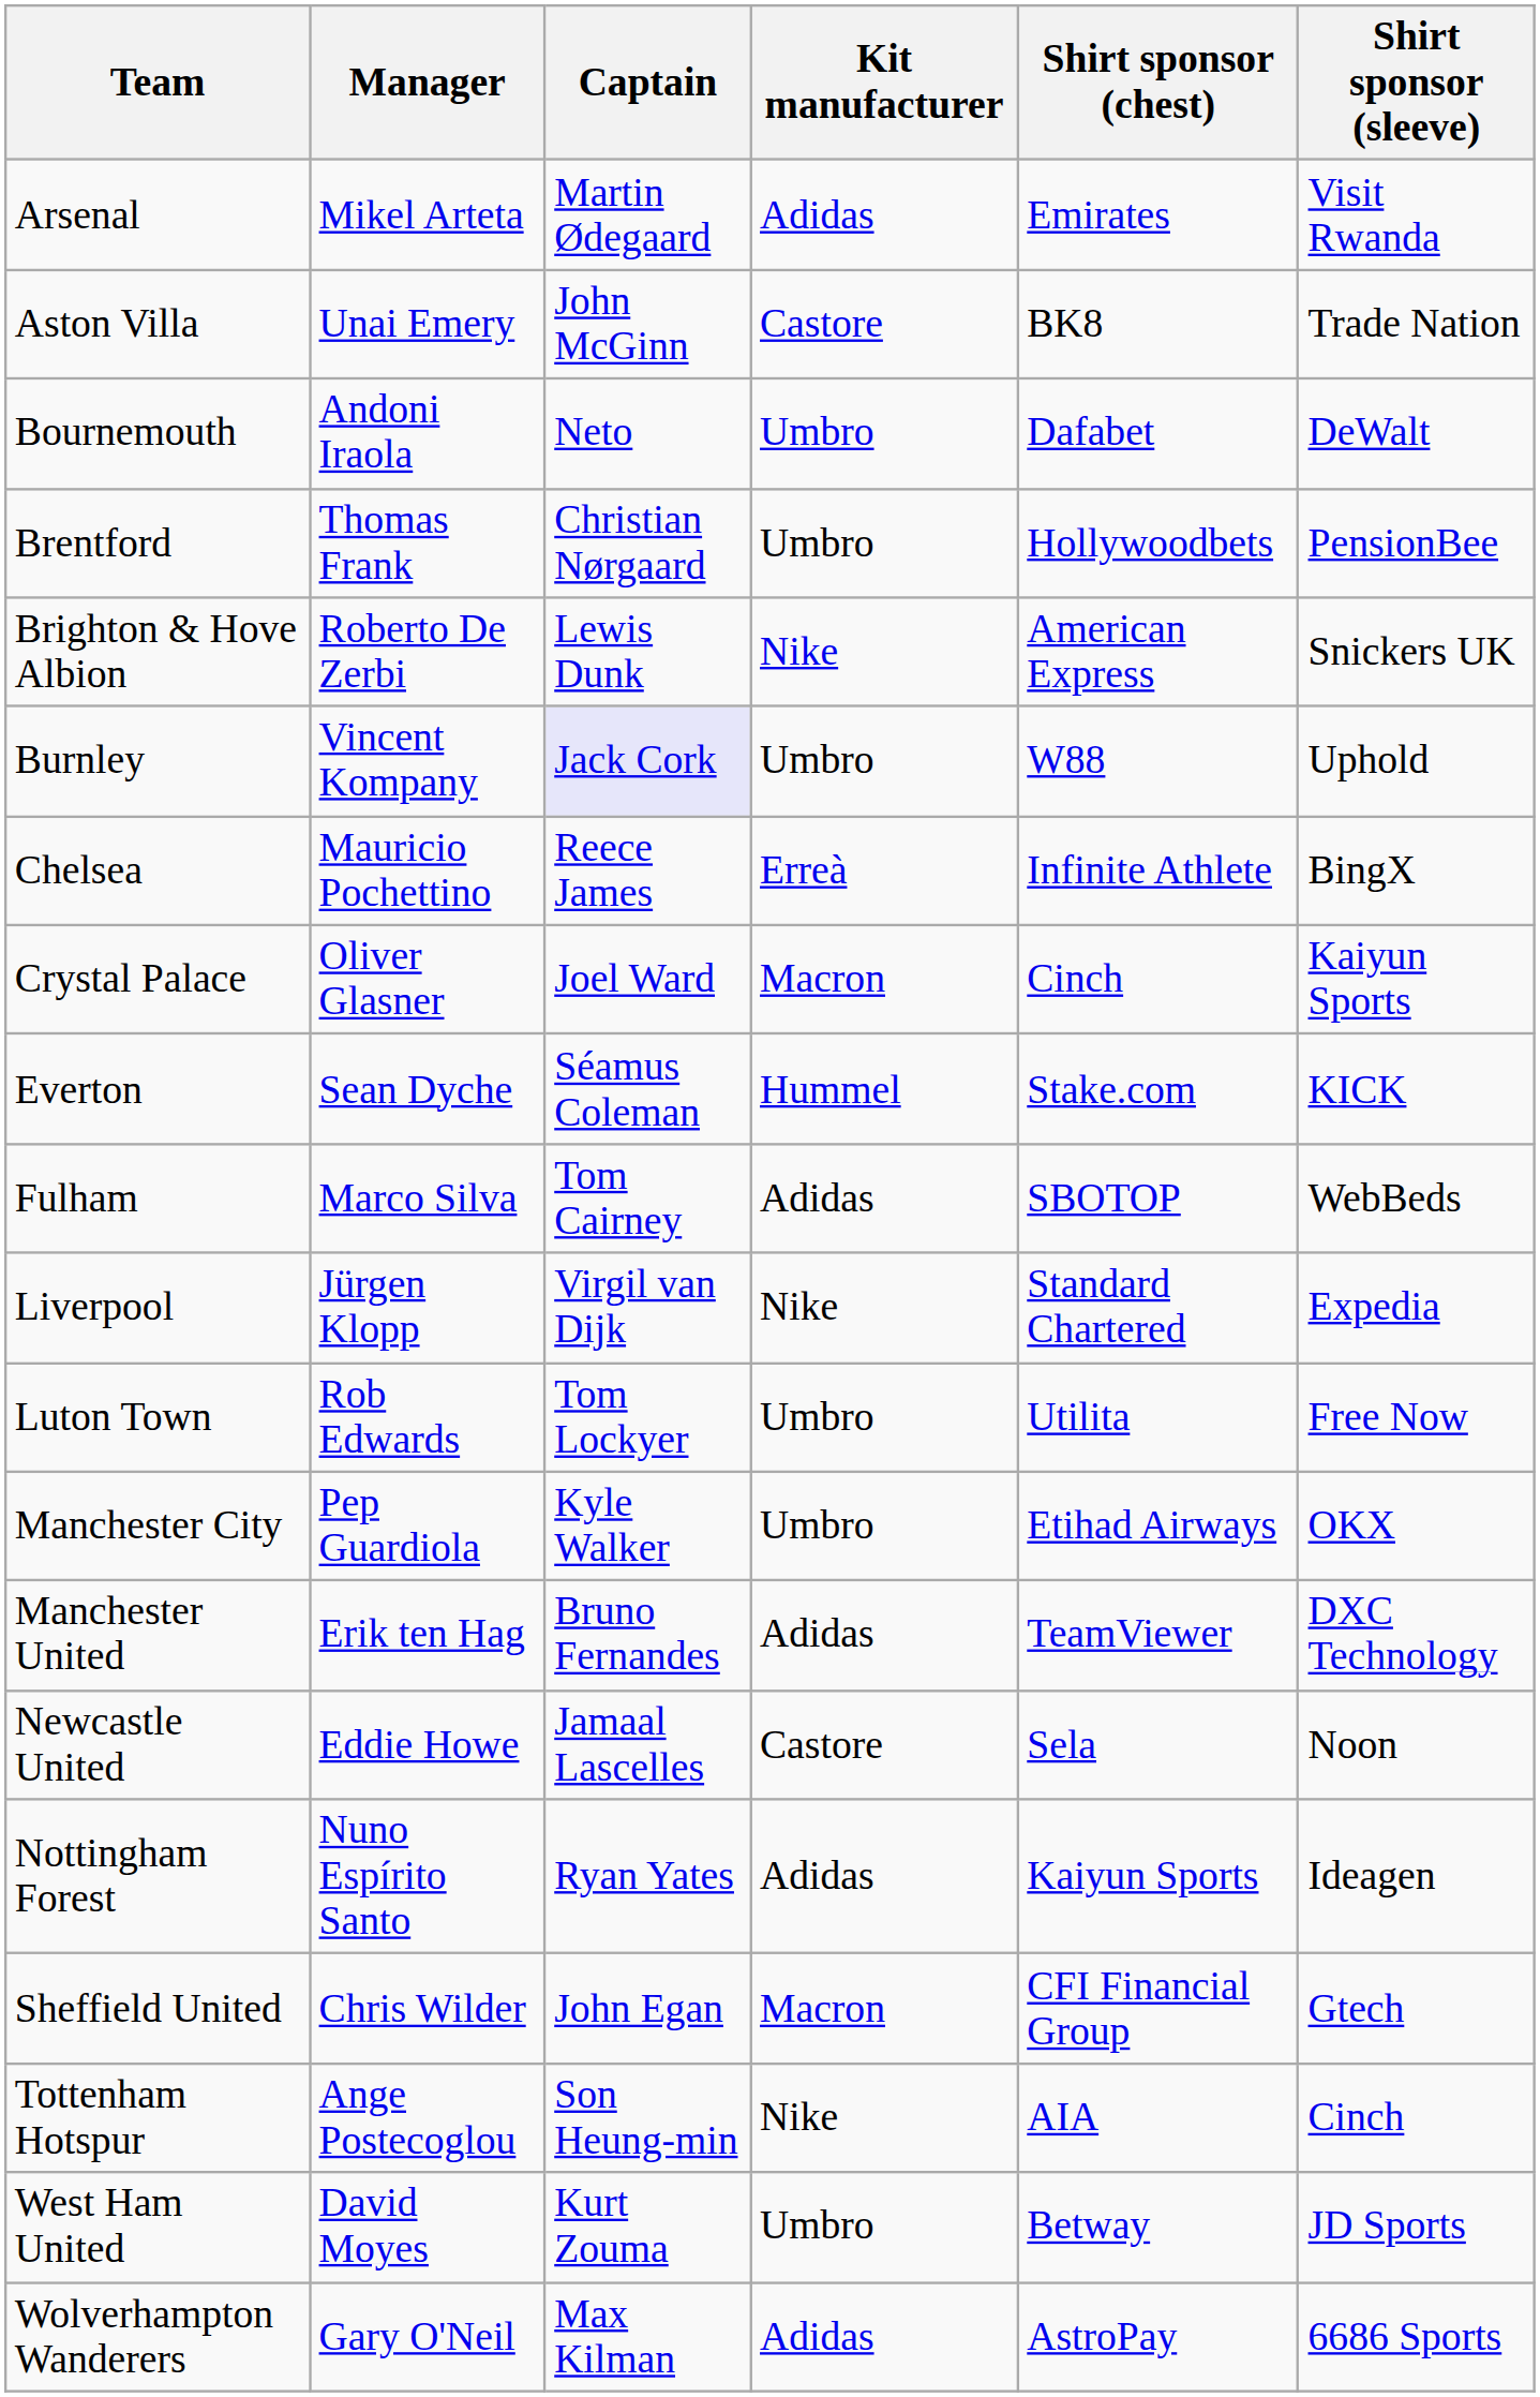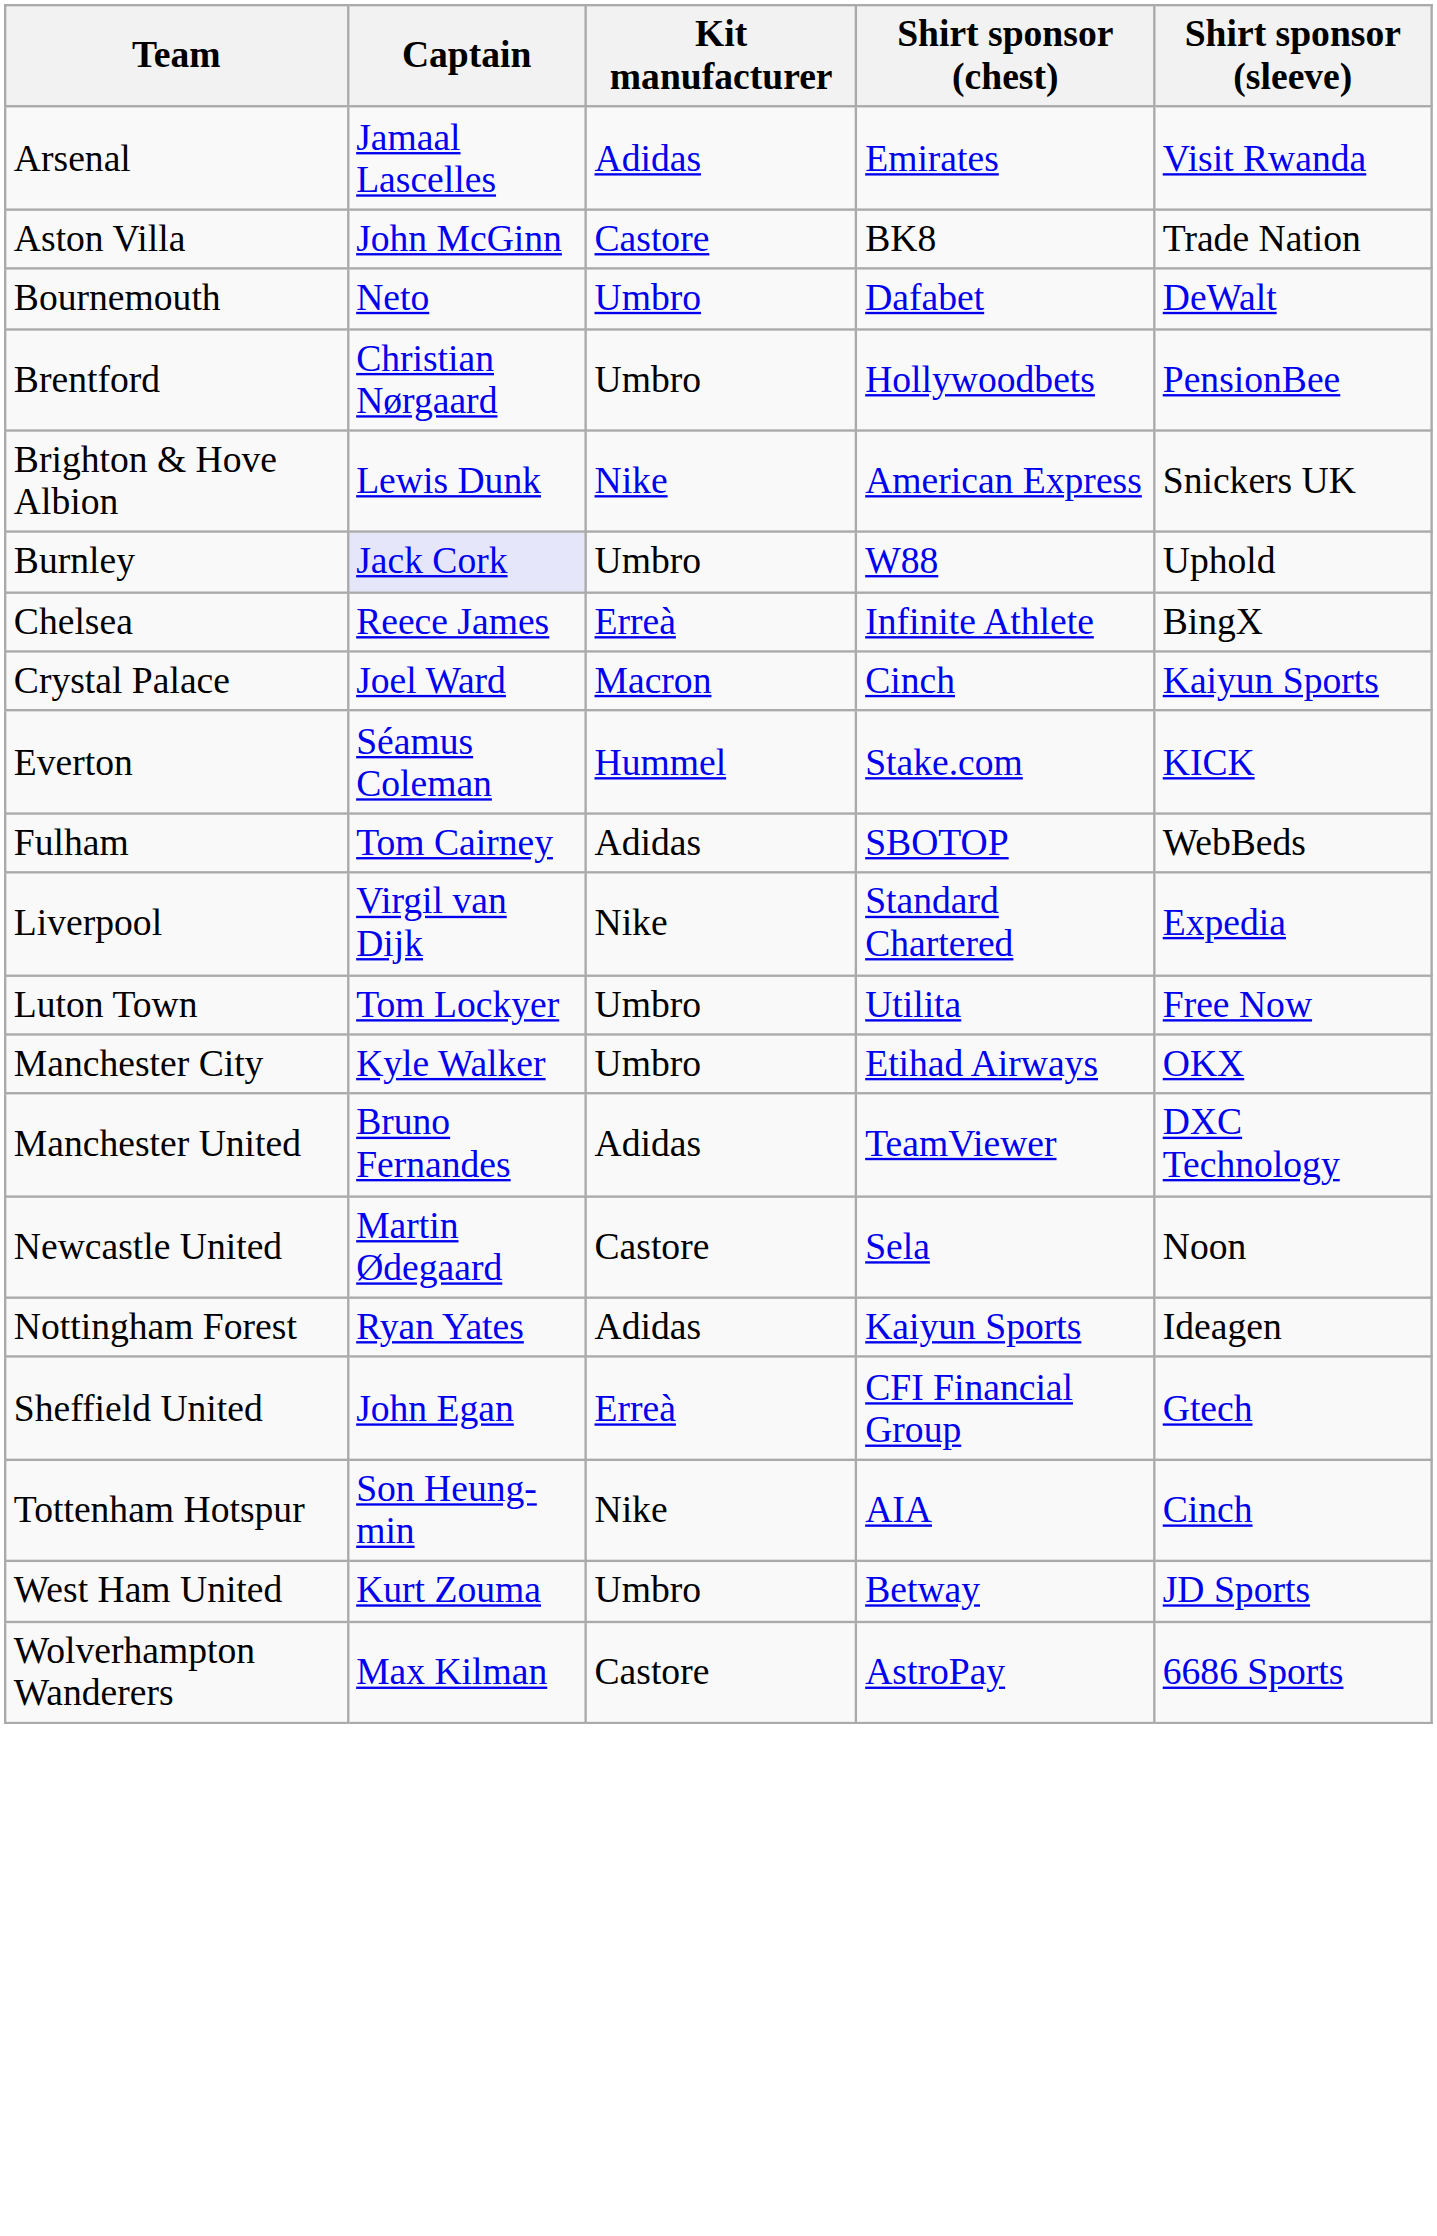- column: Manager | Mikel Arteta | Unai Emery | Andoni Iraola | Thomas Frank | Roberto De Zerbi | Vincent Kompany | Mauricio Pochettino | Oliver Glasner | Sean Dyche | Marco Silva | Jürgen Klopp | Rob Edwards | Pep Guardiola | Erik ten Hag | Eddie Howe | Nuno Espírito Santo | Chris Wilder | Ange Postecoglou | David Moyes | Gary O'Neil
Arsenal | Captain: Martin Ødegaard -> Jamaal Lascelles
Newcastle United | Captain: Jamaal Lascelles -> Martin Ødegaard
Sheffield United | Kit manufacturer: Macron -> Erreà
Wolverhampton Wanderers | Kit manufacturer: Adidas -> Castore
